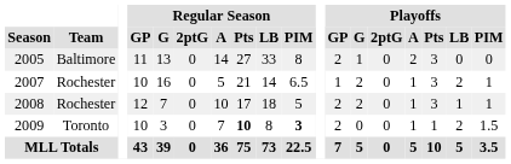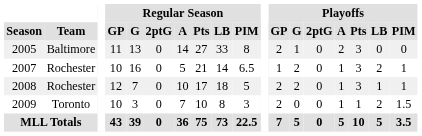2009 | Regular Season / Pts: bold -> normal
2009 | Regular Season / PIM: bold -> normal
